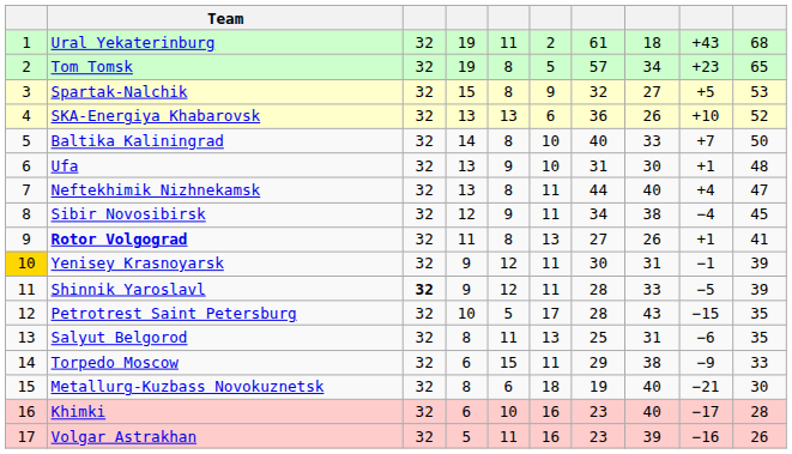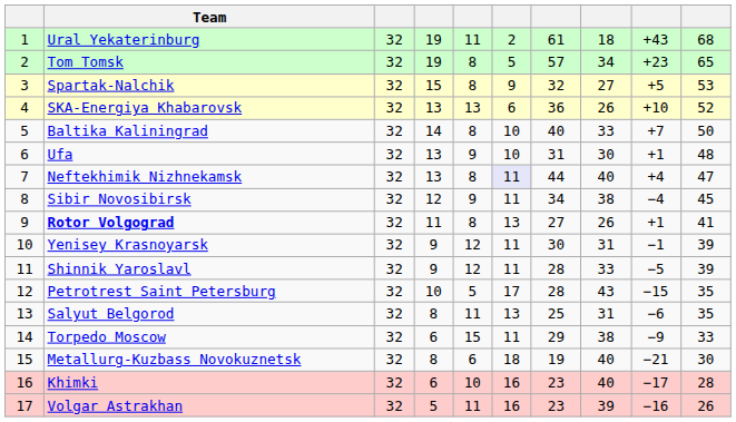Neftekhimik Nizhnekamsk | column 6: no background -> lavender background
Yenisey Krasnoyarsk | column 1: gold background -> no background
Shinnik Yaroslavl | column 3: bold -> normal
